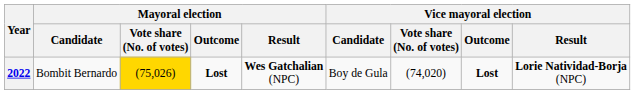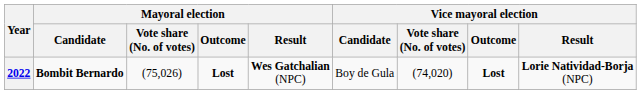2022 | Mayoral election / Candidate: normal -> bold
2022 | Mayoral election / Vote share (No. of votes): gold background -> no background
